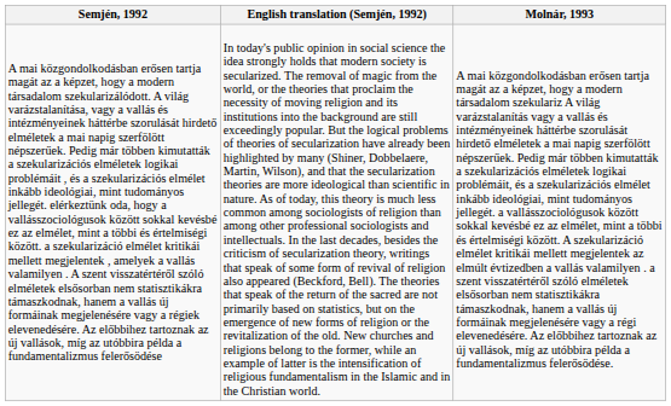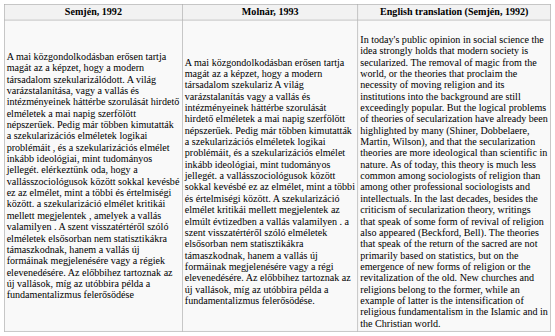columns swapped: Molnár, 1993 <-> English translation (Semjén, 1992)
